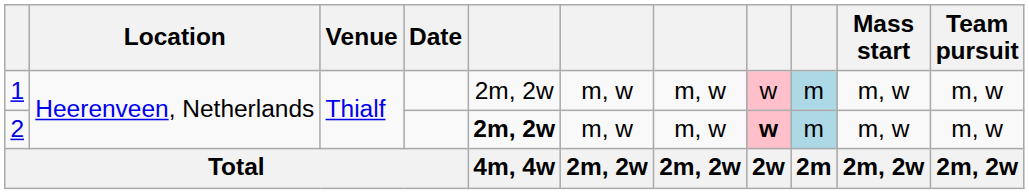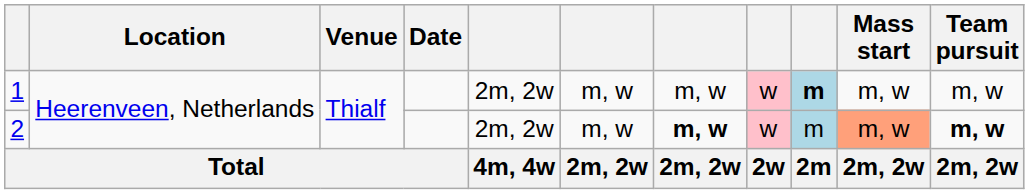1 | column 9: normal -> bold
2 | column 5: bold -> normal
2 | column 7: normal -> bold
2 | column 8: bold -> normal
2 | Mass start: no background -> lightsalmon background
2 | Team pursuit: normal -> bold
